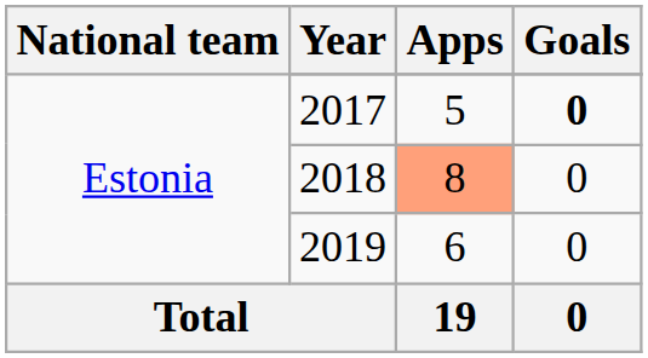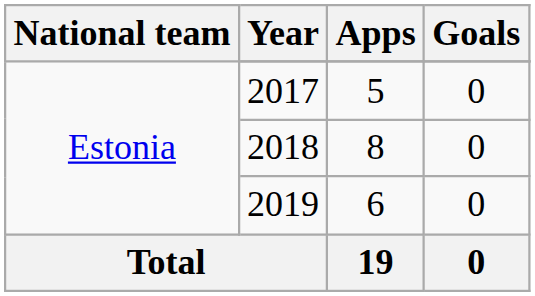2017 | Goals: bold -> normal
2018 | Apps: lightsalmon background -> no background
